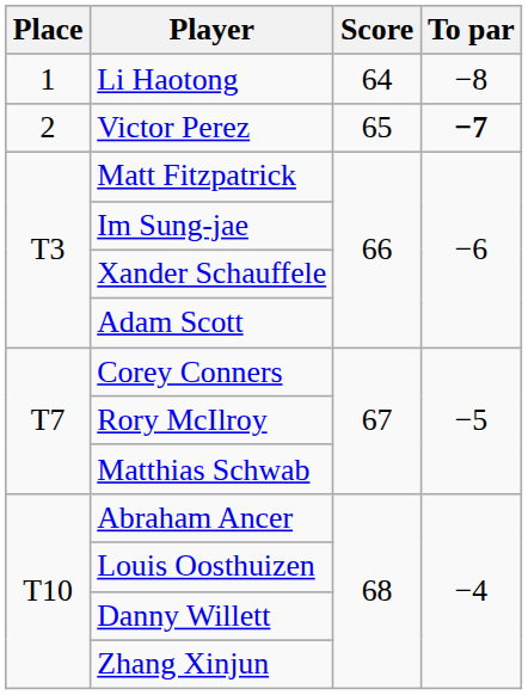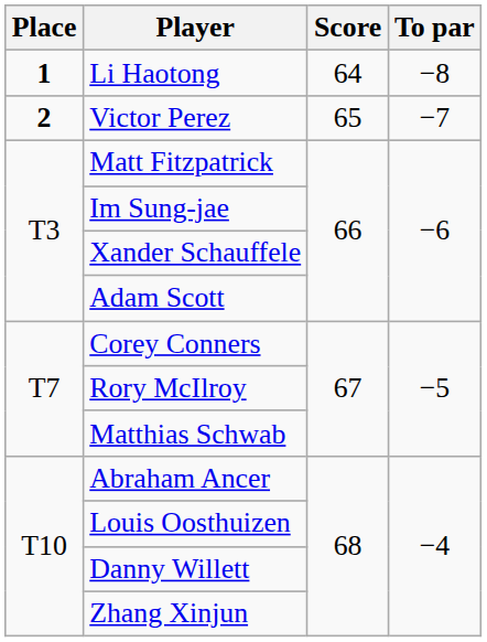Li Haotong | Place: normal -> bold
Victor Perez | Place: normal -> bold
Victor Perez | To par: bold -> normal
